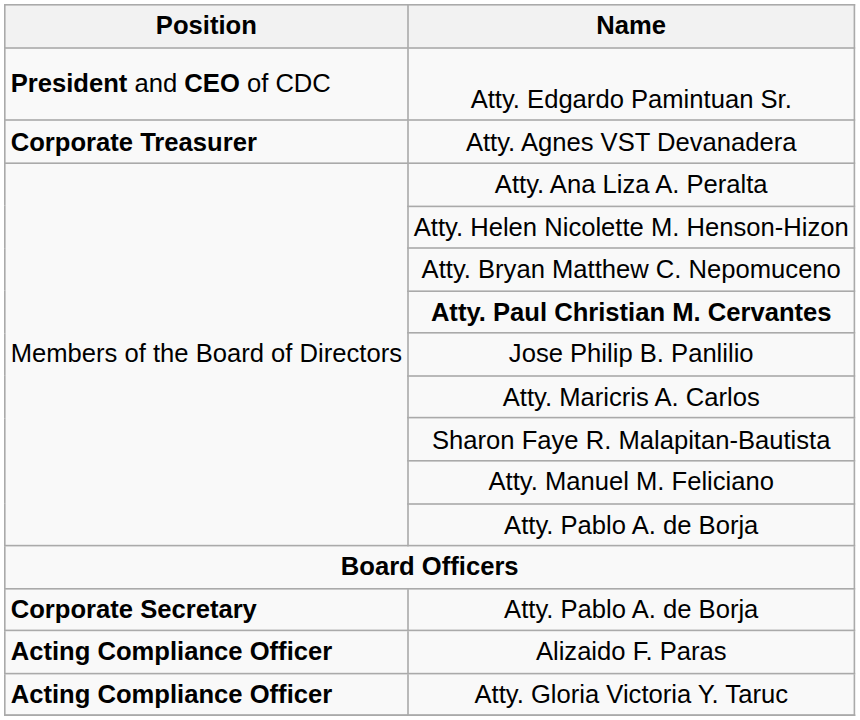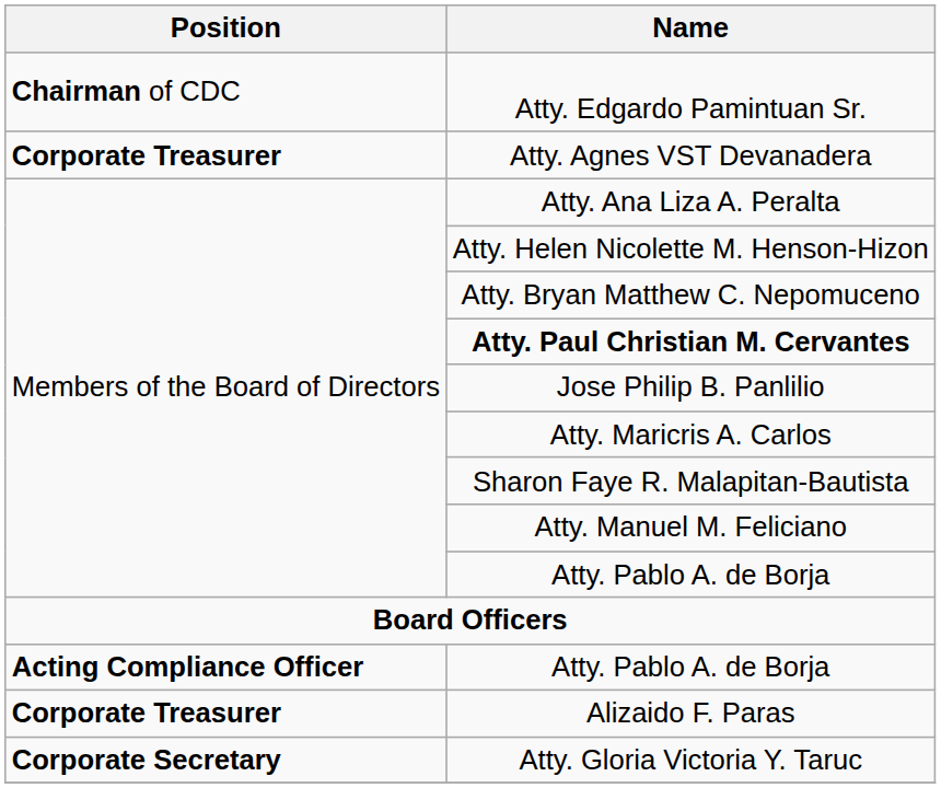row 2 | Position: President and CEO of CDC -> Chairman of CDC
row 14 | Position: Corporate Secretary -> Acting Compliance Officer
row 15 | Position: Acting Compliance Officer -> Corporate Treasurer
row 16 | Position: Acting Compliance Officer -> Corporate Secretary
